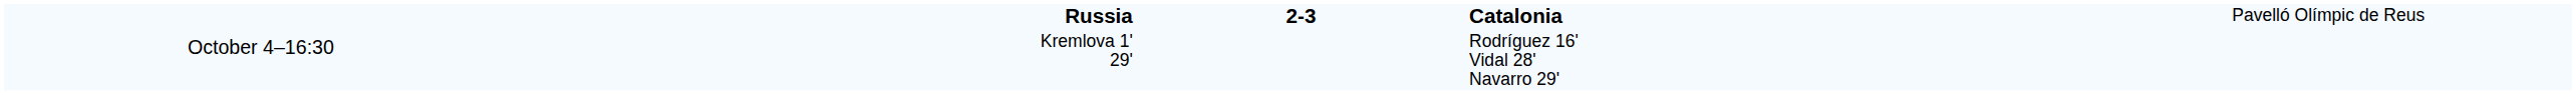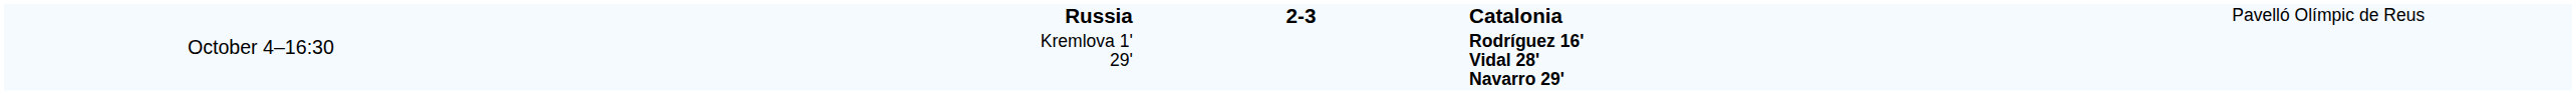Kremlova 1' 29' | column 4: normal -> bold
